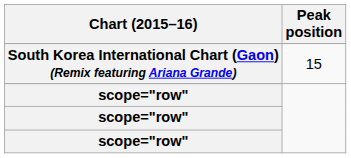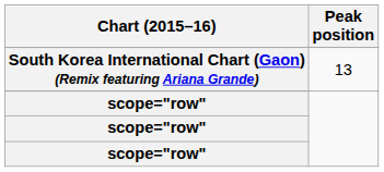row 2 | Peak position: 15 -> 13
